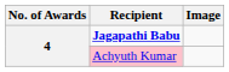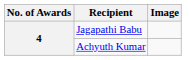Jagapathi Babu | Recipient: bold -> normal
Achyuth Kumar | Recipient: pink background -> no background
